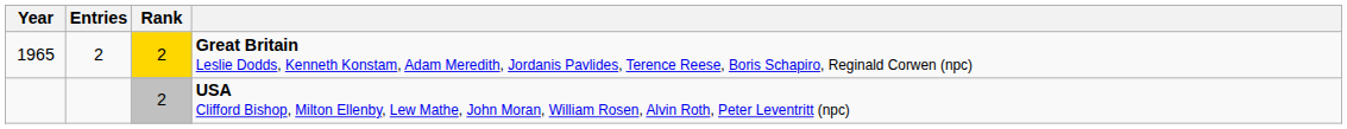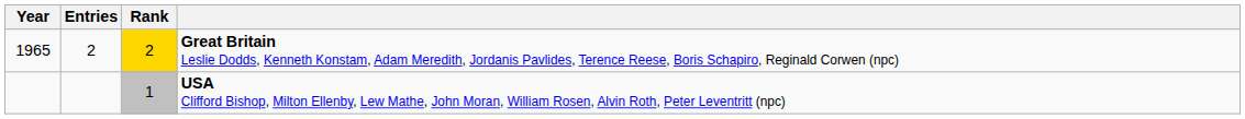row 3 | Rank: 2 -> 1
